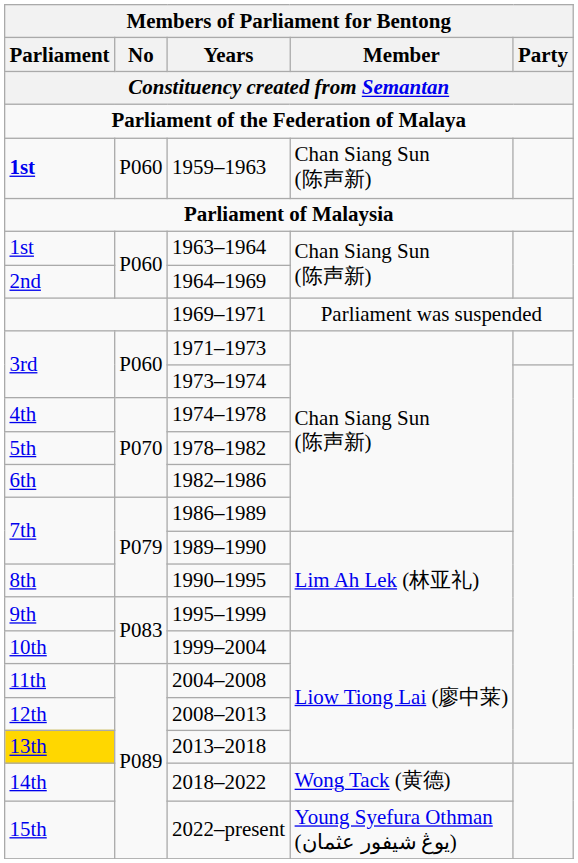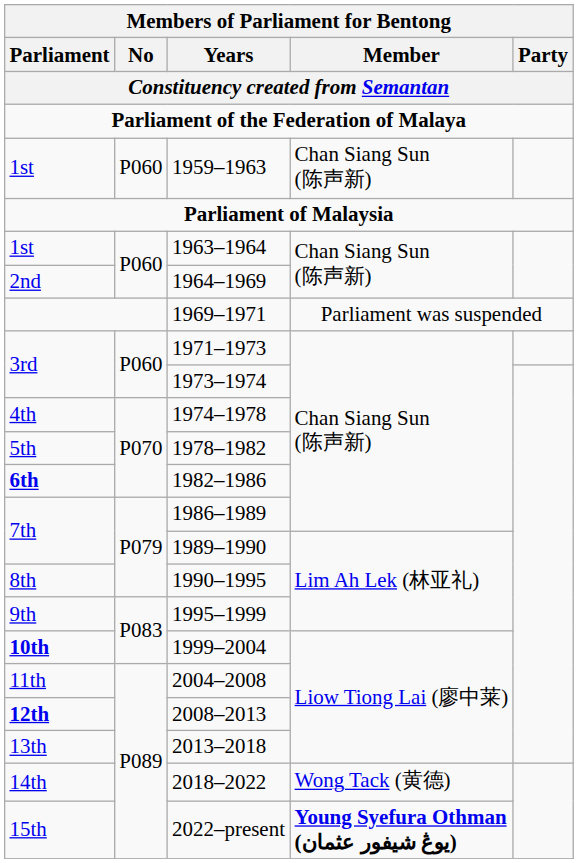1959–1963 | Parliament: bold -> normal
1982–1986 | Parliament: normal -> bold
1999–2004 | Parliament: normal -> bold
2008–2013 | Parliament: normal -> bold
2013–2018 | Parliament: gold background -> no background
2022–present | Member: normal -> bold
